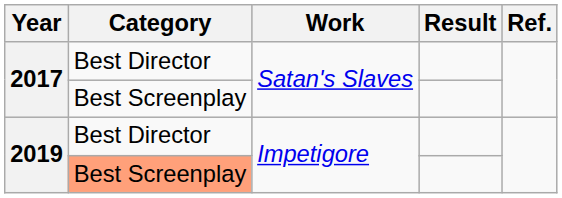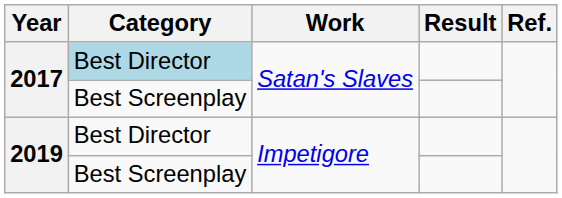2017 / Best Director | Category: no background -> lightblue background
2019 / Best Screenplay | Category: lightsalmon background -> no background
